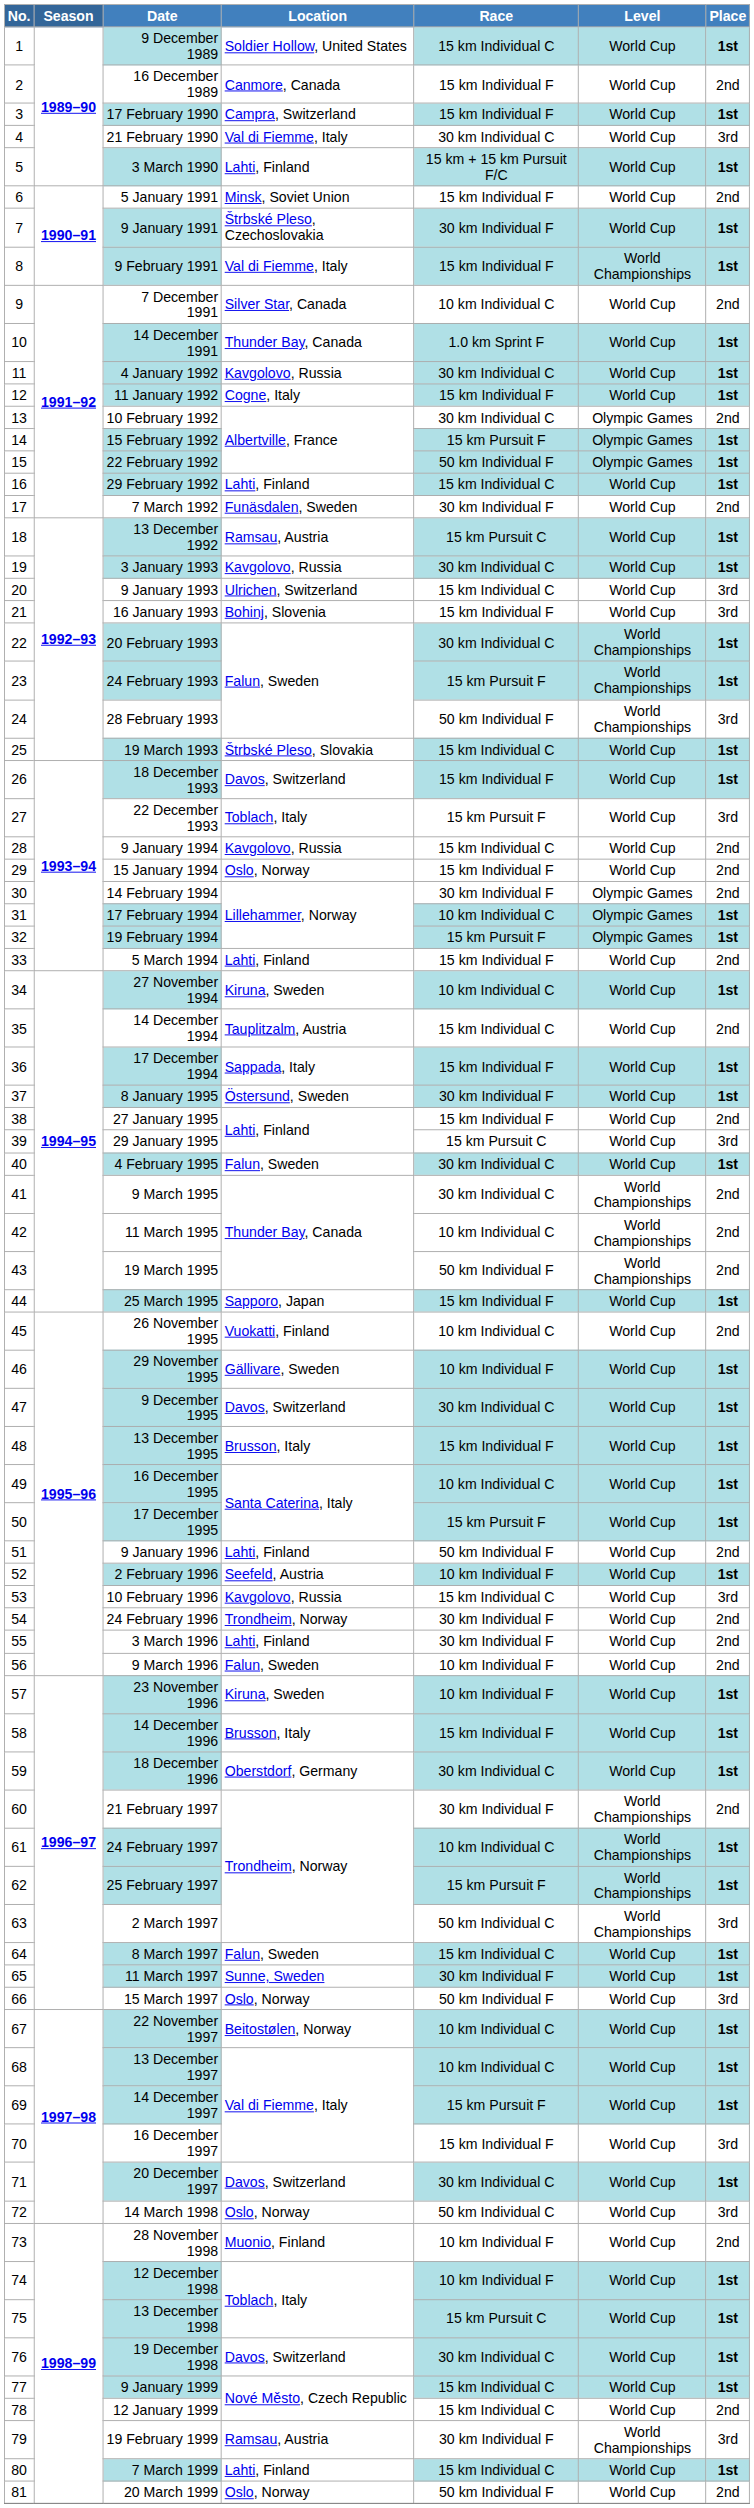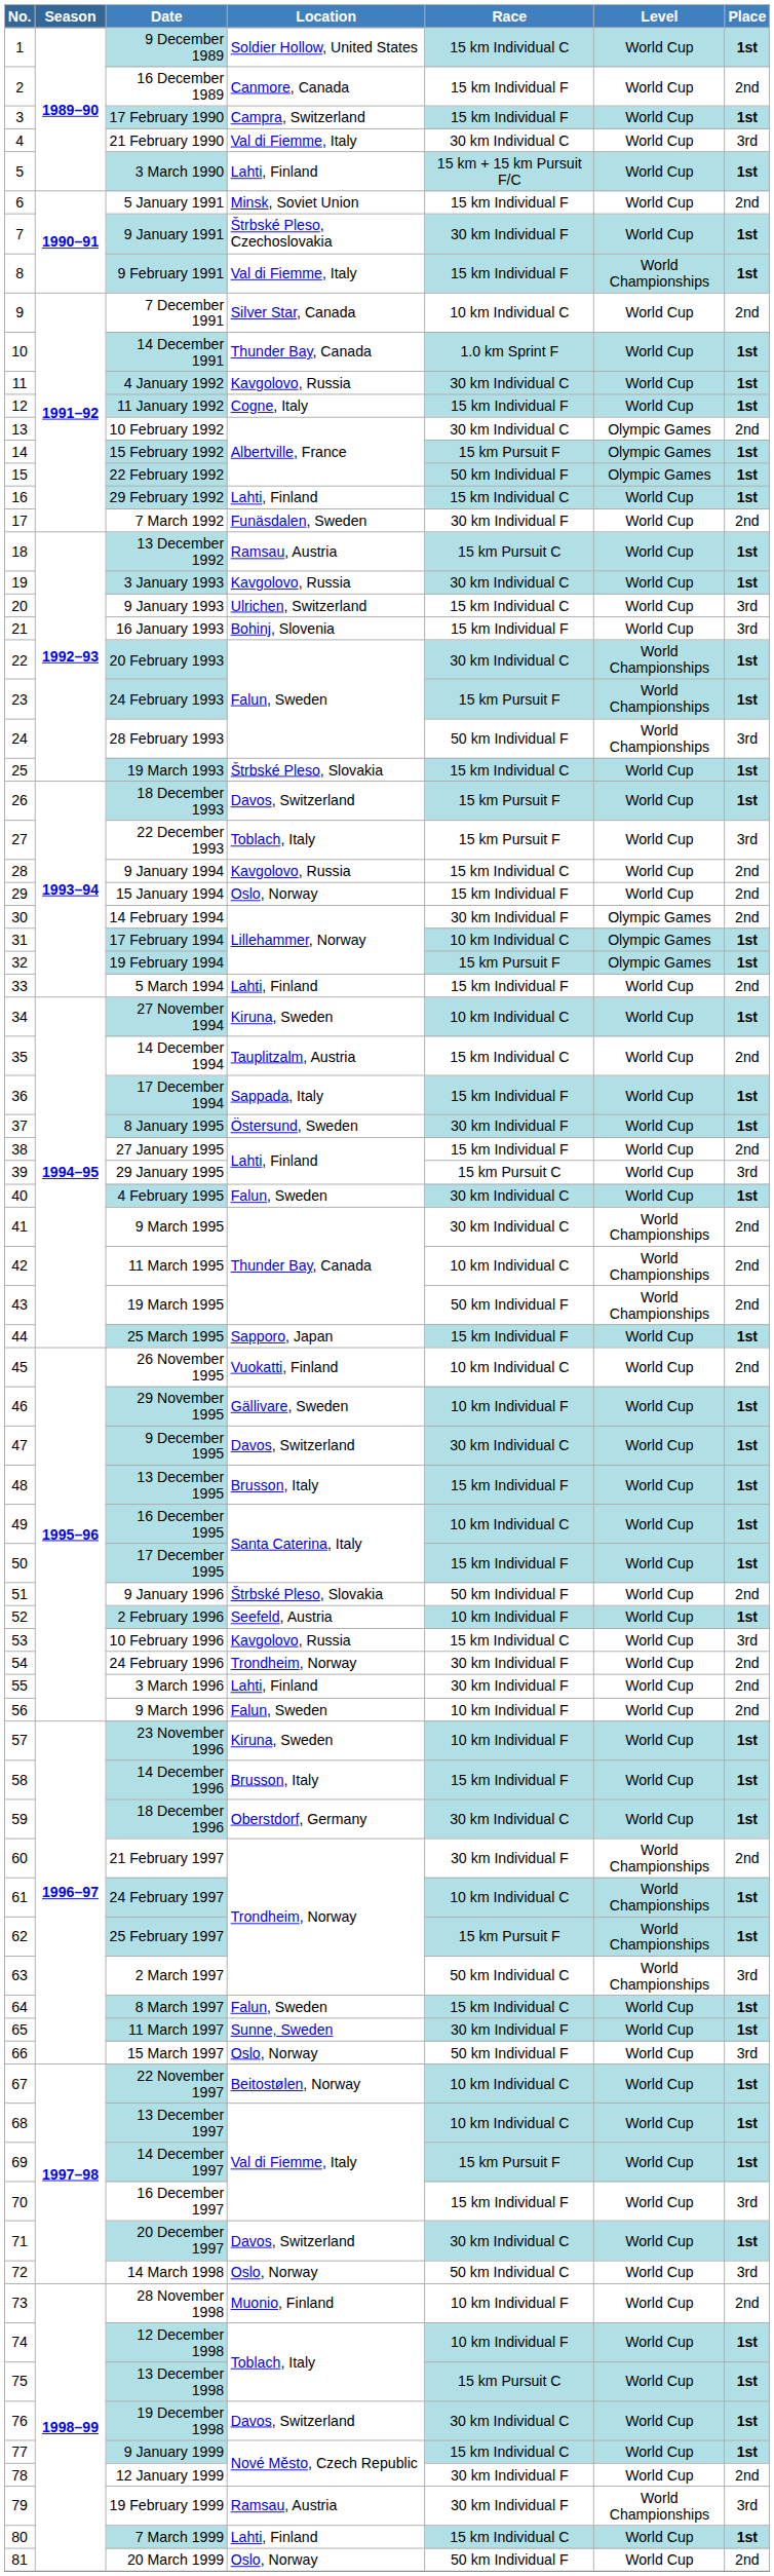18 December 1993 | Race: 15 km Individual F -> 15 km Pursuit F
17 December 1995 | Race: 15 km Pursuit F -> 15 km Individual F
9 January 1996 | Location: Lahti, Finland -> Štrbské Pleso, Slovakia
12 January 1999 | Race: 15 km Individual C -> 30 km Individual F
